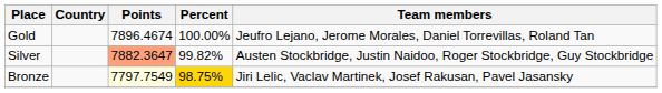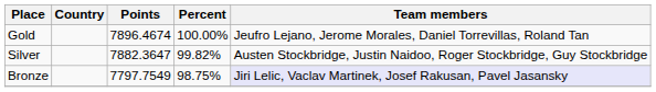Silver | Points: lightsalmon background -> no background
Bronze | Points: lightyellow background -> no background
Bronze | Percent: gold background -> no background
Bronze | Team members: no background -> lavender background
